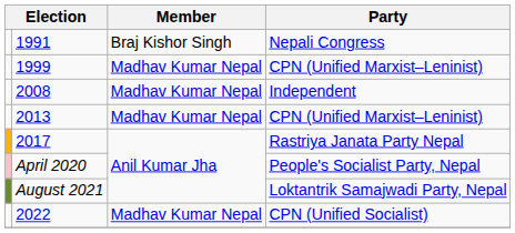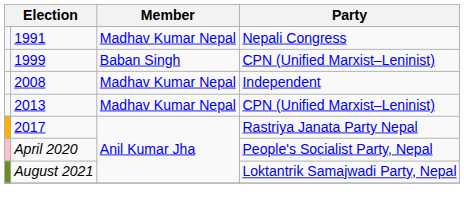1991 | Member: Braj Kishor Singh -> Madhav Kumar Nepal
1999 | Member: Madhav Kumar Nepal -> Baban Singh
- row: 2022 | Madhav Kumar Nepal | CPN (Unified Socialist)
